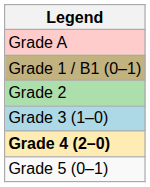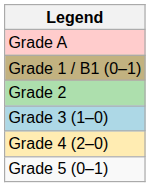row 6 | column 1: bold -> normal
